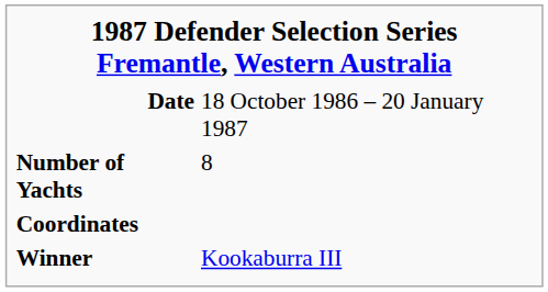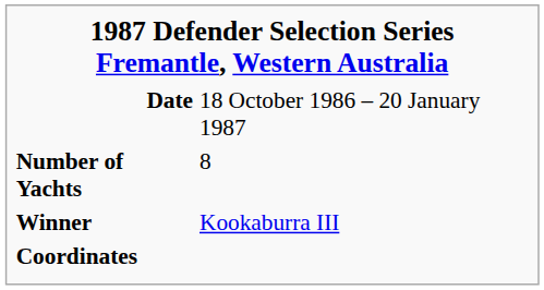rows swapped: Coordinates <-> Winner
